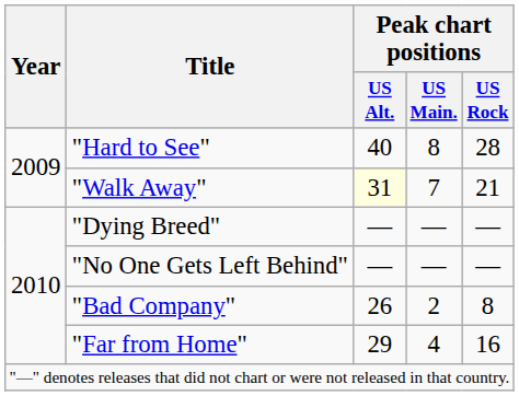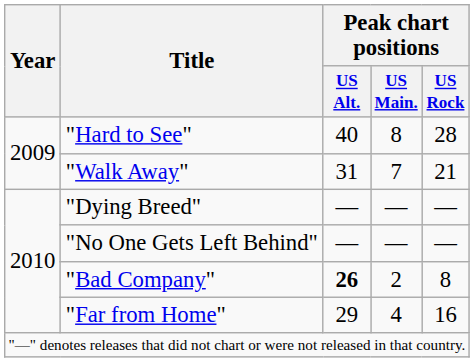"Walk Away" | Peak chart positions / US Alt.: lightyellow background -> no background
"Bad Company" | Peak chart positions / US Alt.: normal -> bold
